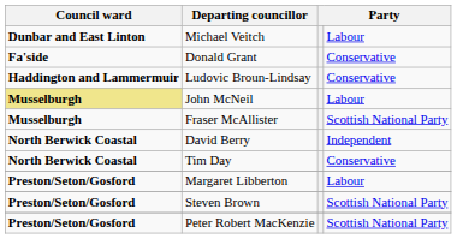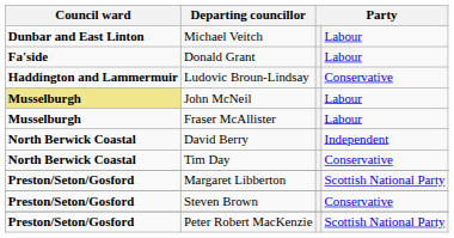Donald Grant | column 4: Conservative -> Labour
Fraser McAllister | column 4: Scottish National Party -> Labour
Margaret Libberton | column 4: Labour -> Scottish National Party
Steven Brown | column 4: Scottish National Party -> Conservative
